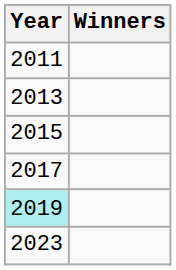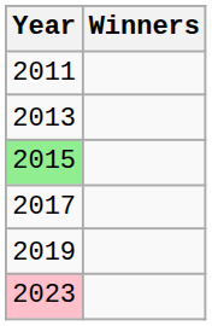2015 | Year: no background -> lightgreen background
2019 | Year: paleturquoise background -> no background
2023 | Year: no background -> pink background
